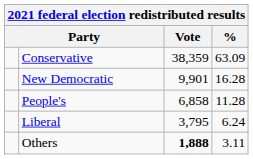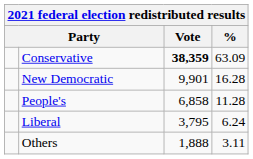Conservative | Vote: normal -> bold
Others | Vote: bold -> normal
